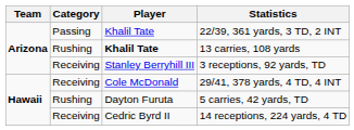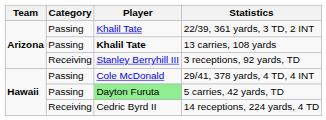13 carries, 108 yards | Category: Rushing -> Passing
29/41, 378 yards, 4 TD, 4 INT | Category: Receiving -> Passing
5 carries, 42 yards, TD | Category: Rushing -> Passing
5 carries, 42 yards, TD | Player: no background -> lightgreen background
